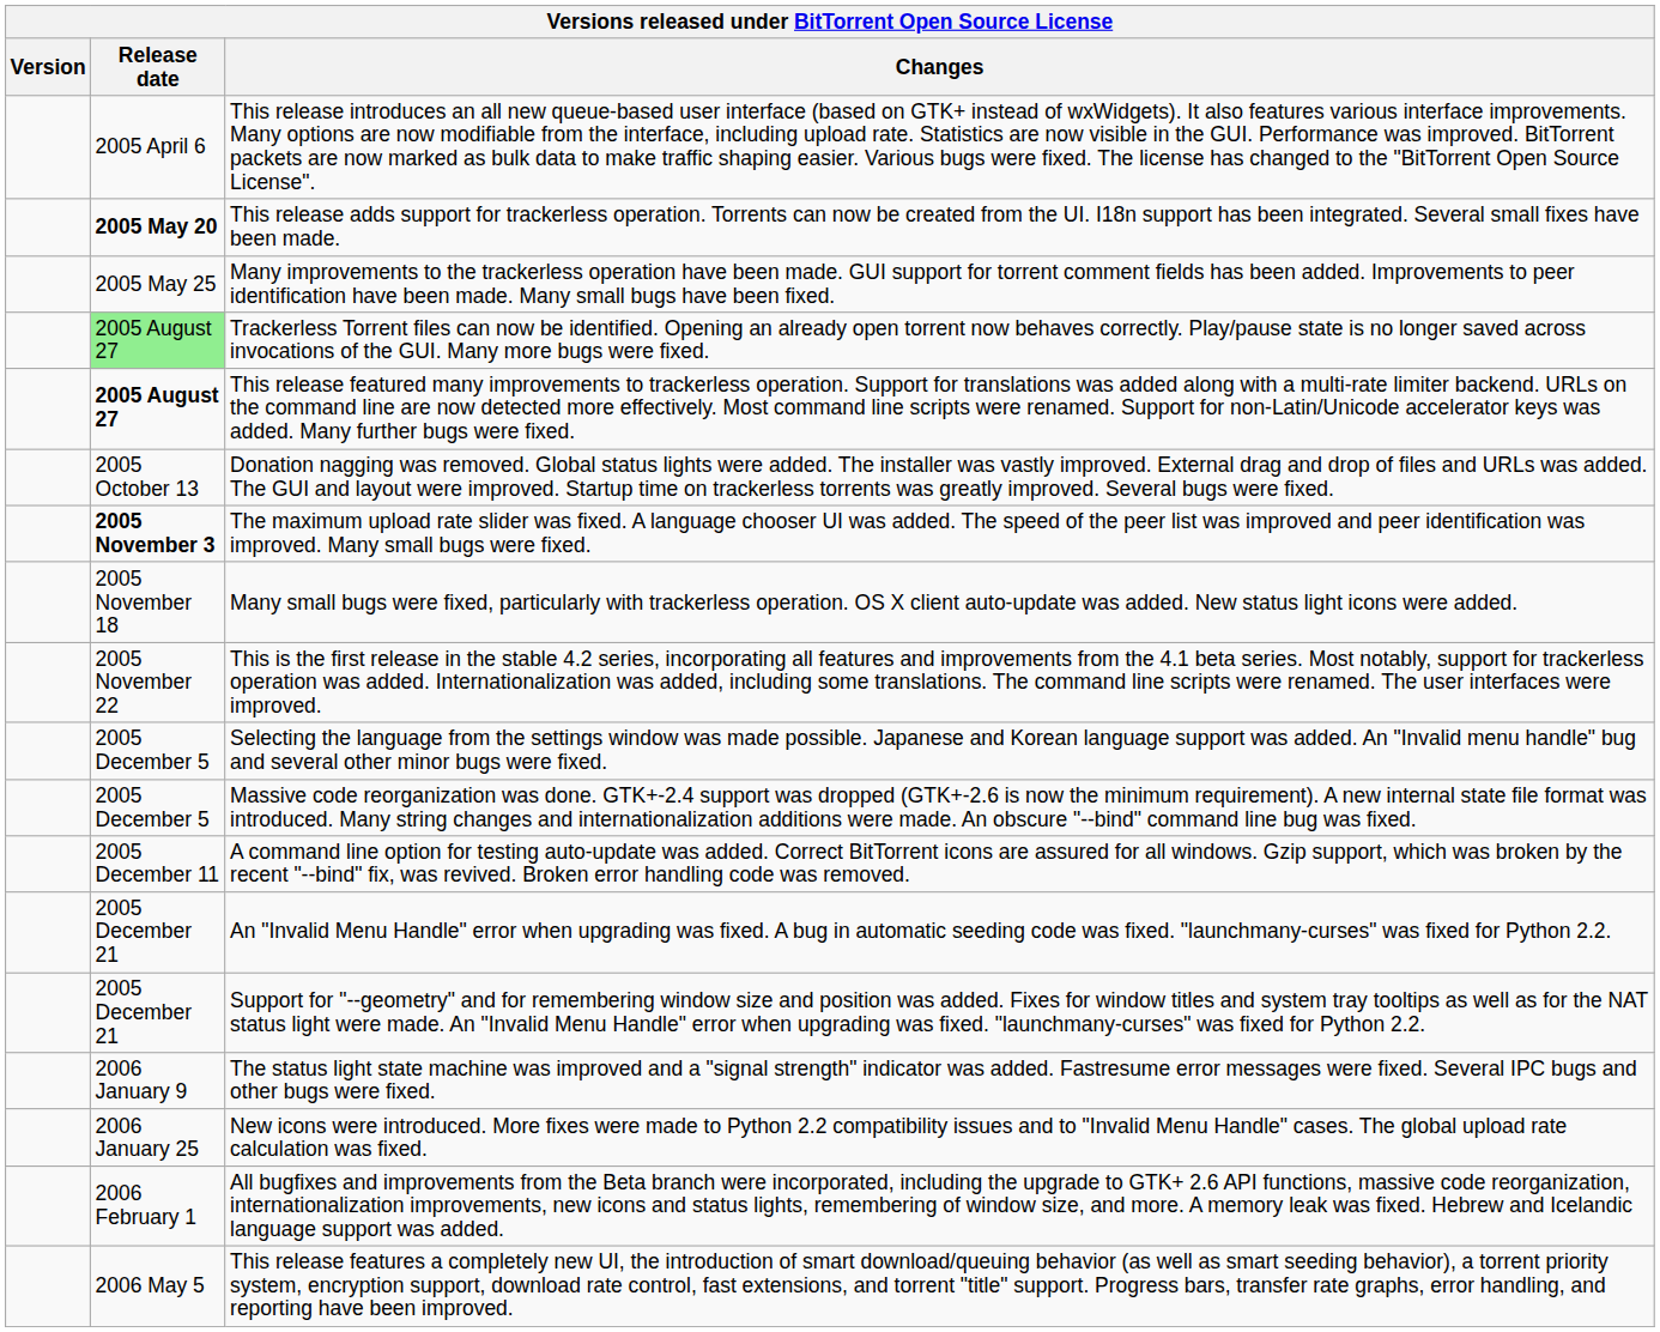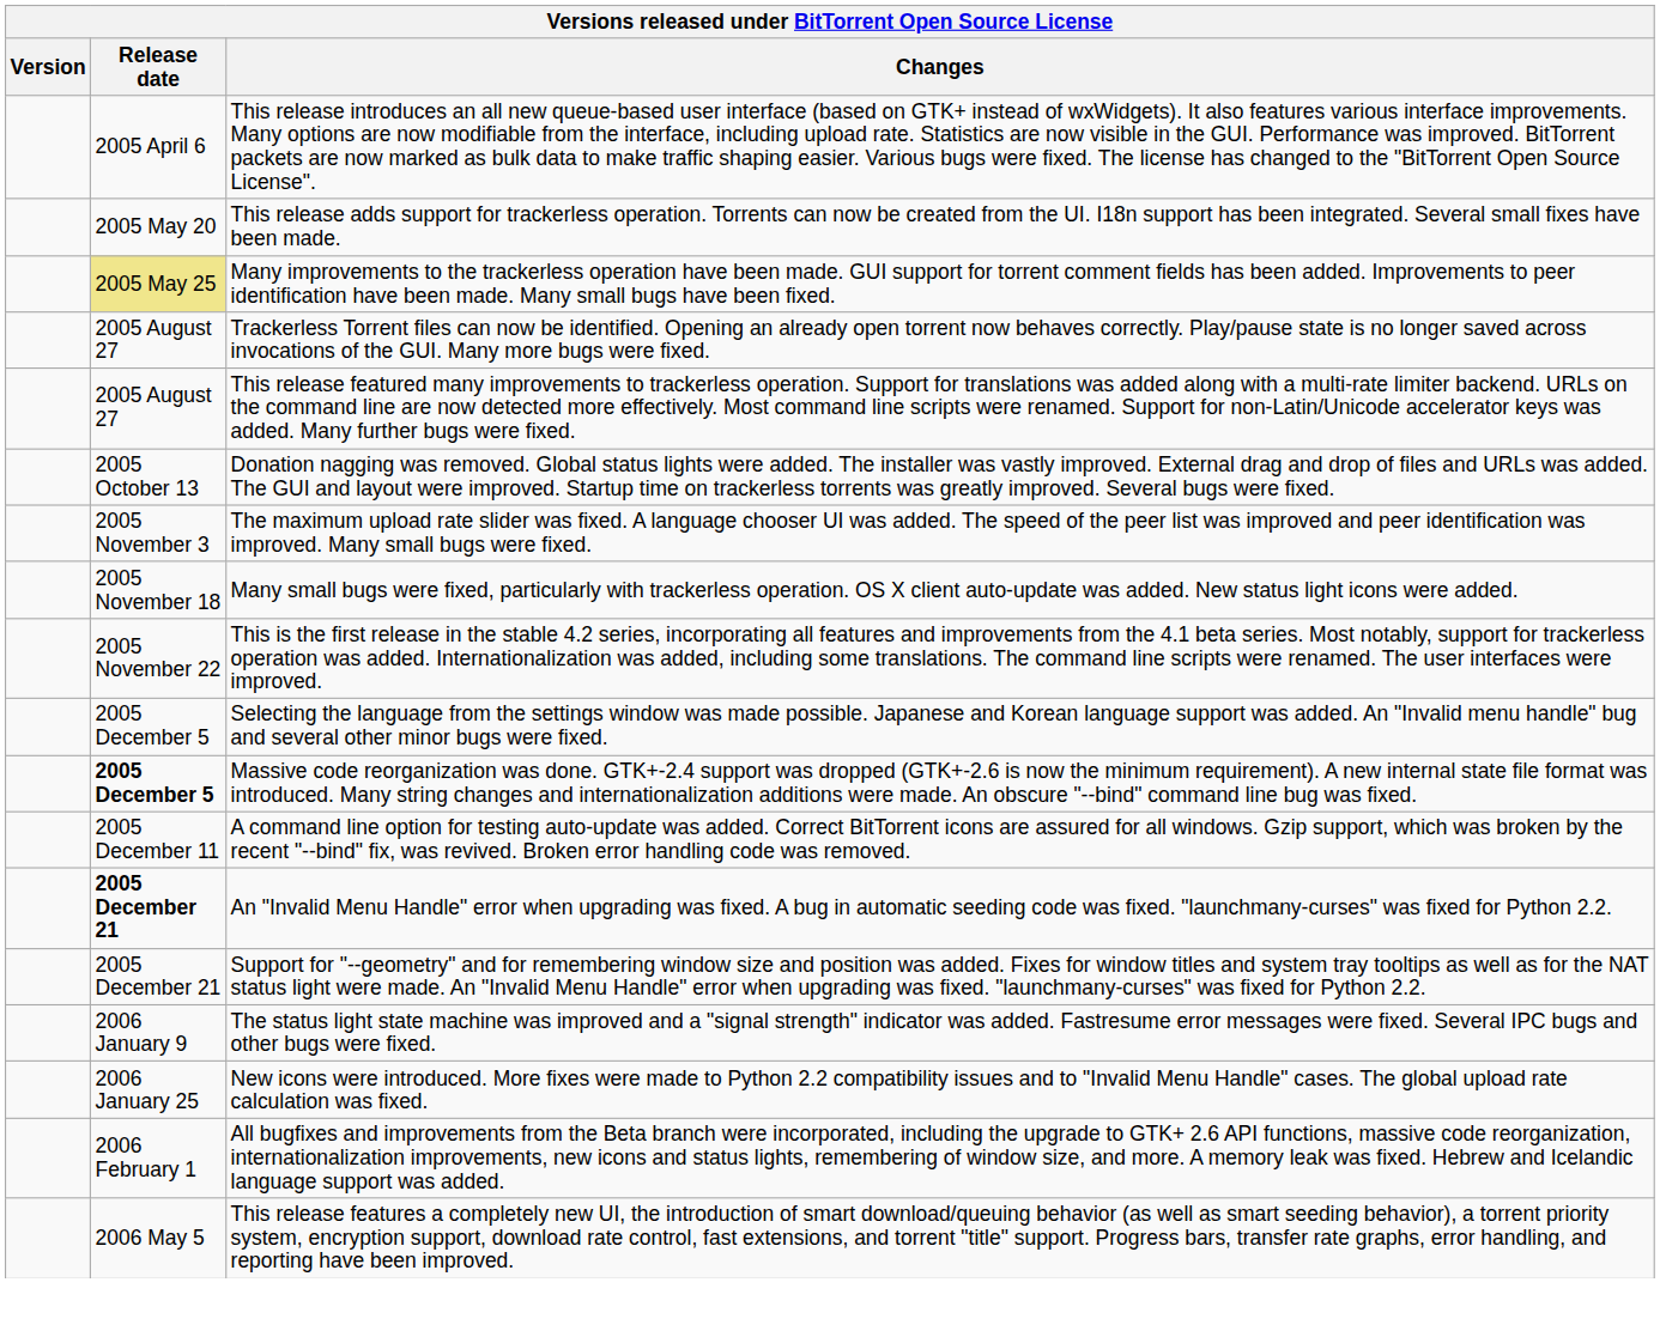row 4 | Release date: bold -> normal
row 5 | Release date: no background -> khaki background
row 6 | Release date: lightgreen background -> no background
row 7 | Release date: bold -> normal
row 9 | Release date: bold -> normal
row 13 | Release date: normal -> bold
row 15 | Release date: normal -> bold
